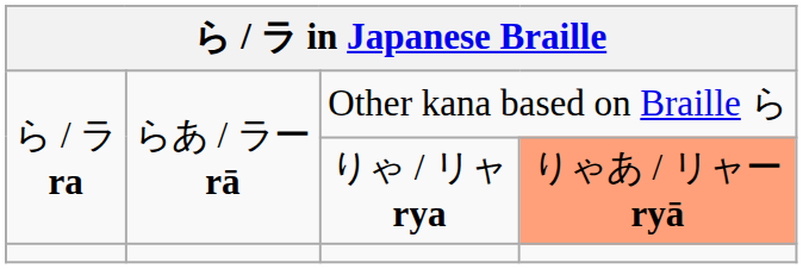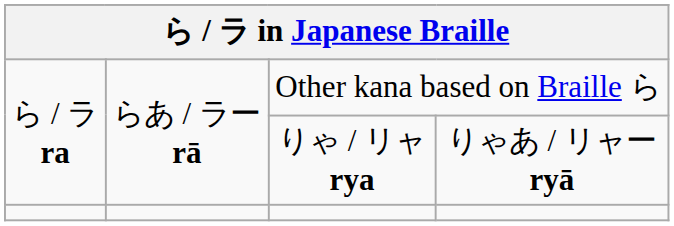りゃ / リャ rya | column 4: lightsalmon background -> no background
